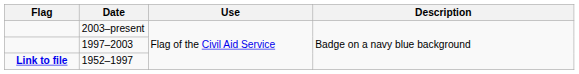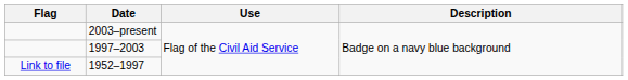1952–1997 | Flag: bold -> normal
